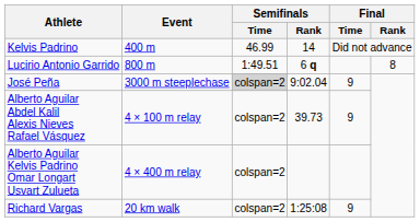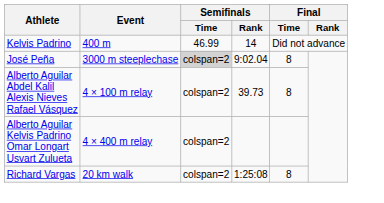- row: Lucirio Antonio Garrido | 800 m | 1:49.51 | 6 q | 8
José Peña | Final / Time: 9 -> 8
Alberto Aguilar Abdel Kalil Alexis Nieves Rafael Vásquez | Final / Time: 9 -> 8
Richard Vargas | Final / Time: 9 -> 8
